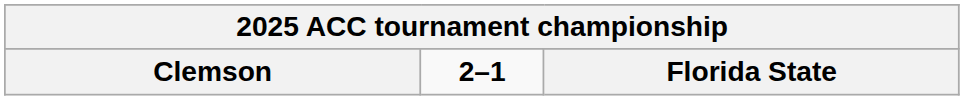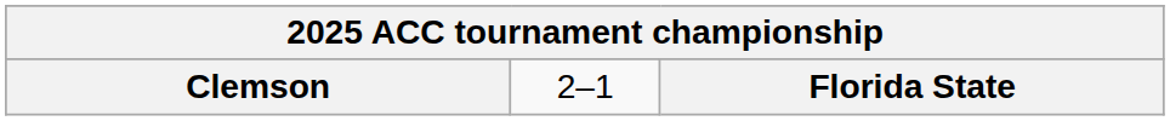Clemson | column 2: bold -> normal
